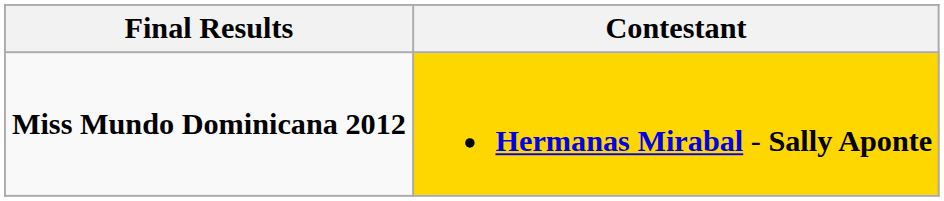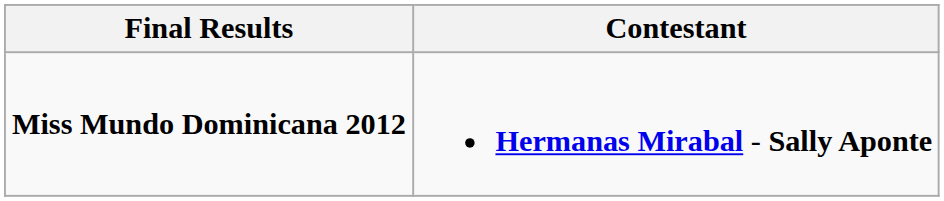Miss Mundo Dominicana 2012 | Contestant: gold background -> no background
